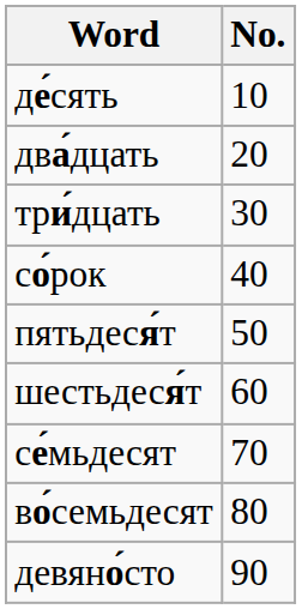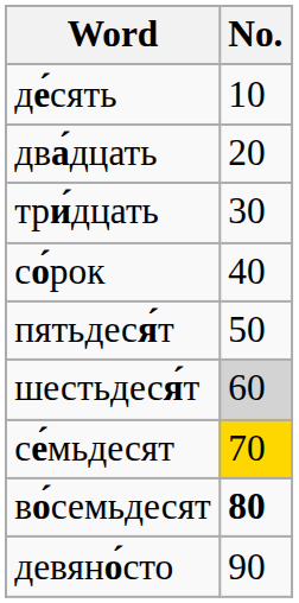шестьдеся́т | No.: no background -> lightgrey background
се́мьдесят | No.: no background -> gold background
во́семьдесят | No.: normal -> bold
